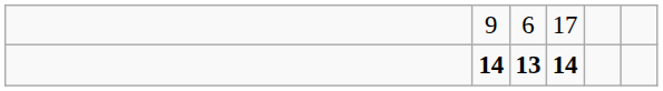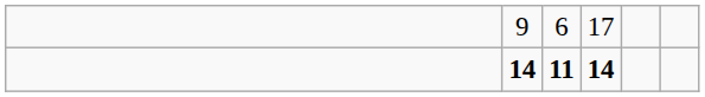row 2 | column 3: 13 -> 11
